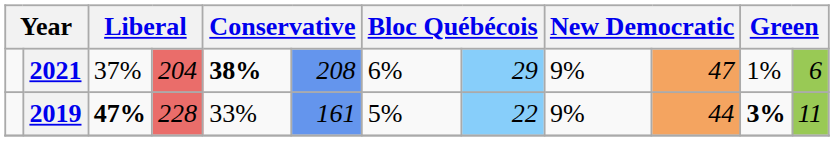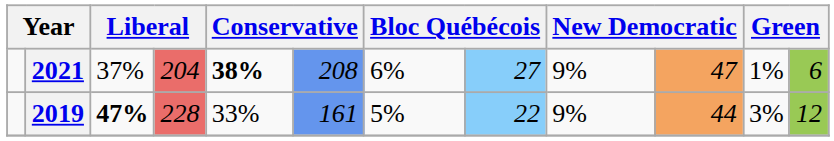2021 | column 8: 29 -> 27
2019 | column 11: bold -> normal
2019 | column 12: 11 -> 12
